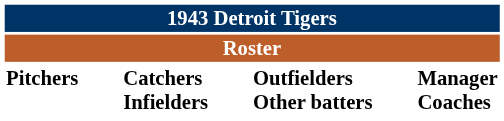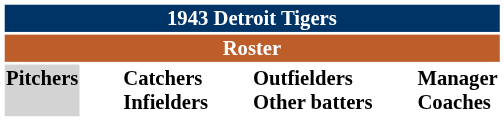Pitchers | column 1: no background -> lightgrey background
